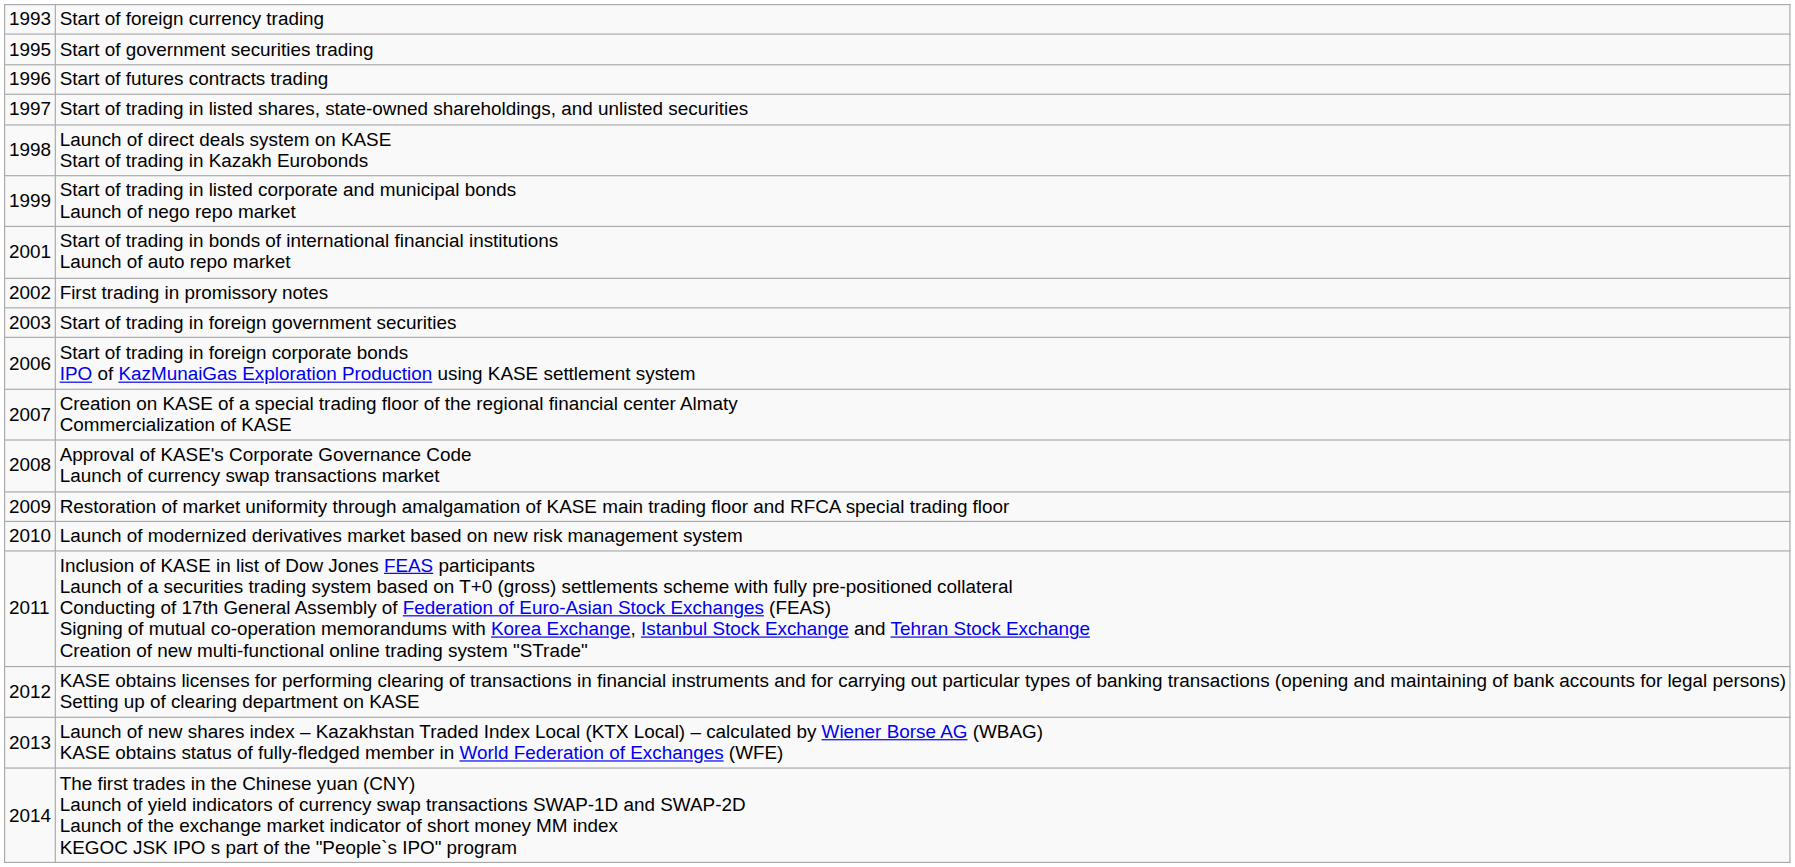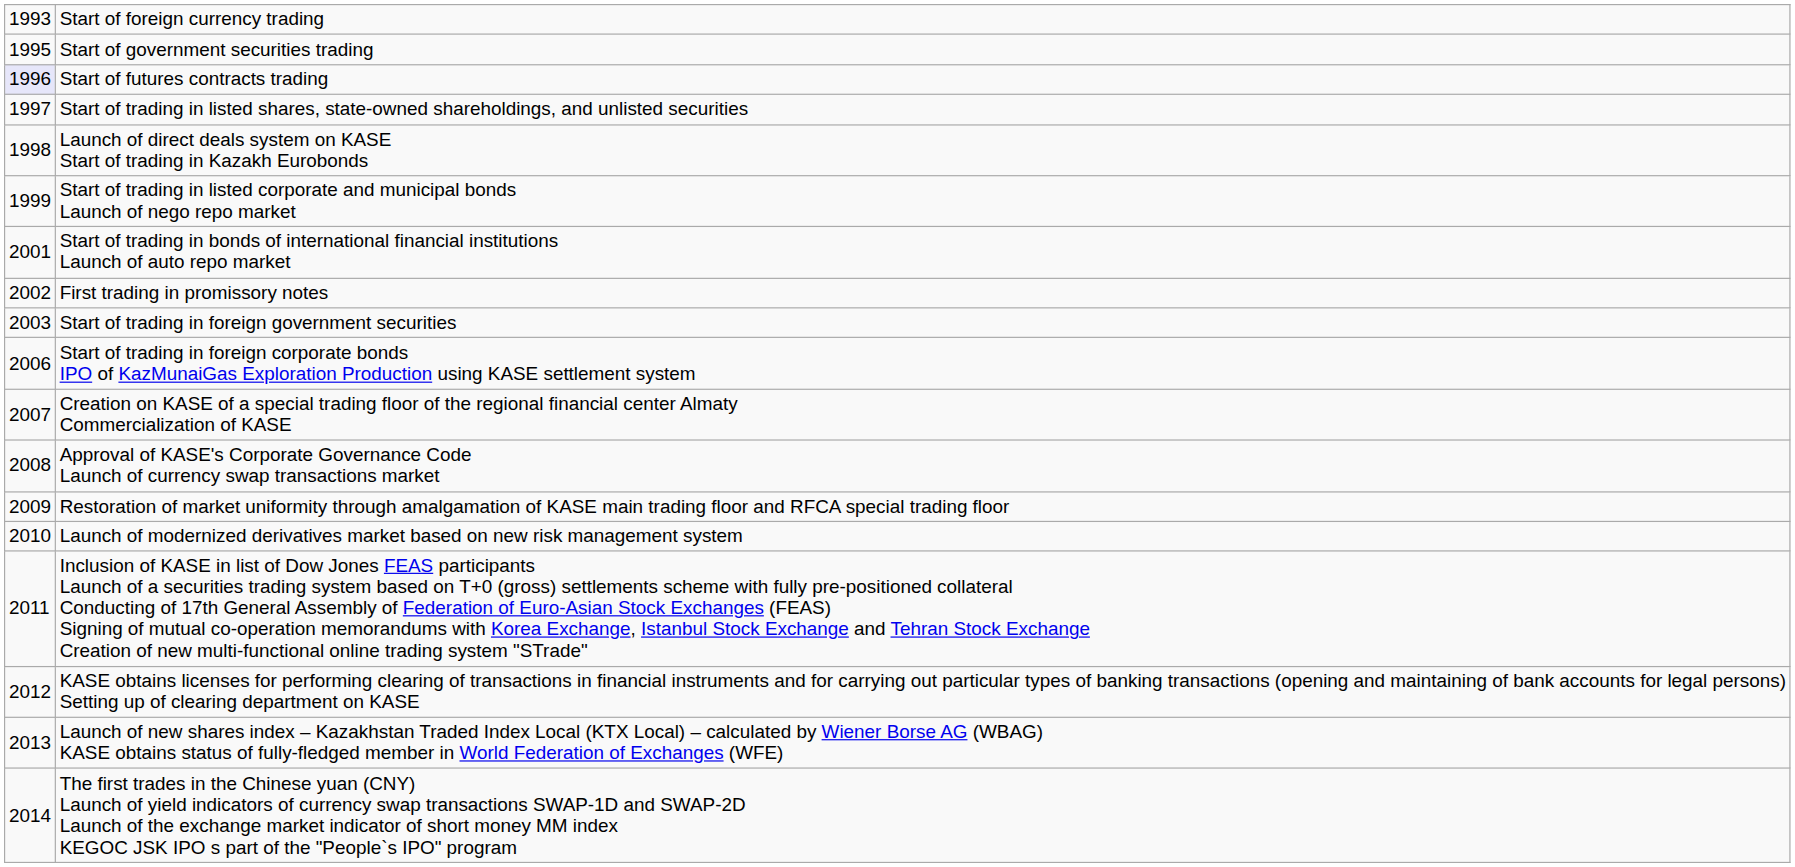Start of futures contracts trading | column 1: no background -> lavender background
